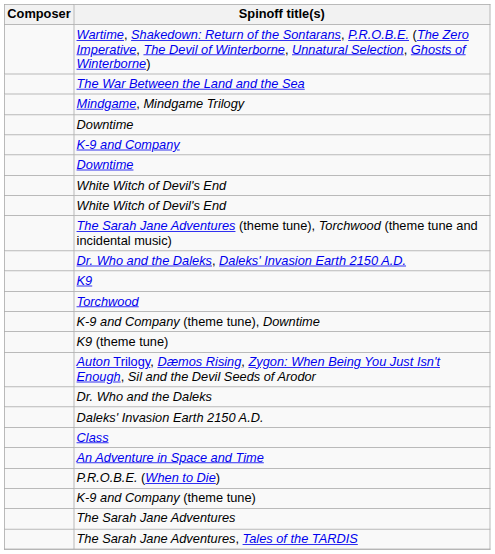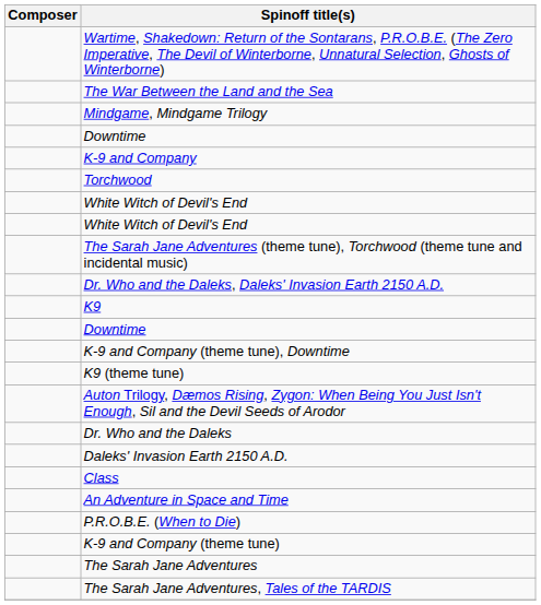row 7 | Spinoff title(s): Downtime -> Torchwood
row 13 | Spinoff title(s): Torchwood -> Downtime
